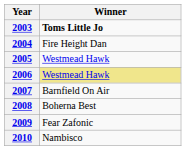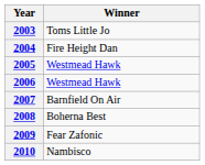2003 | Winner: bold -> normal
2006 | Winner: khaki background -> no background
